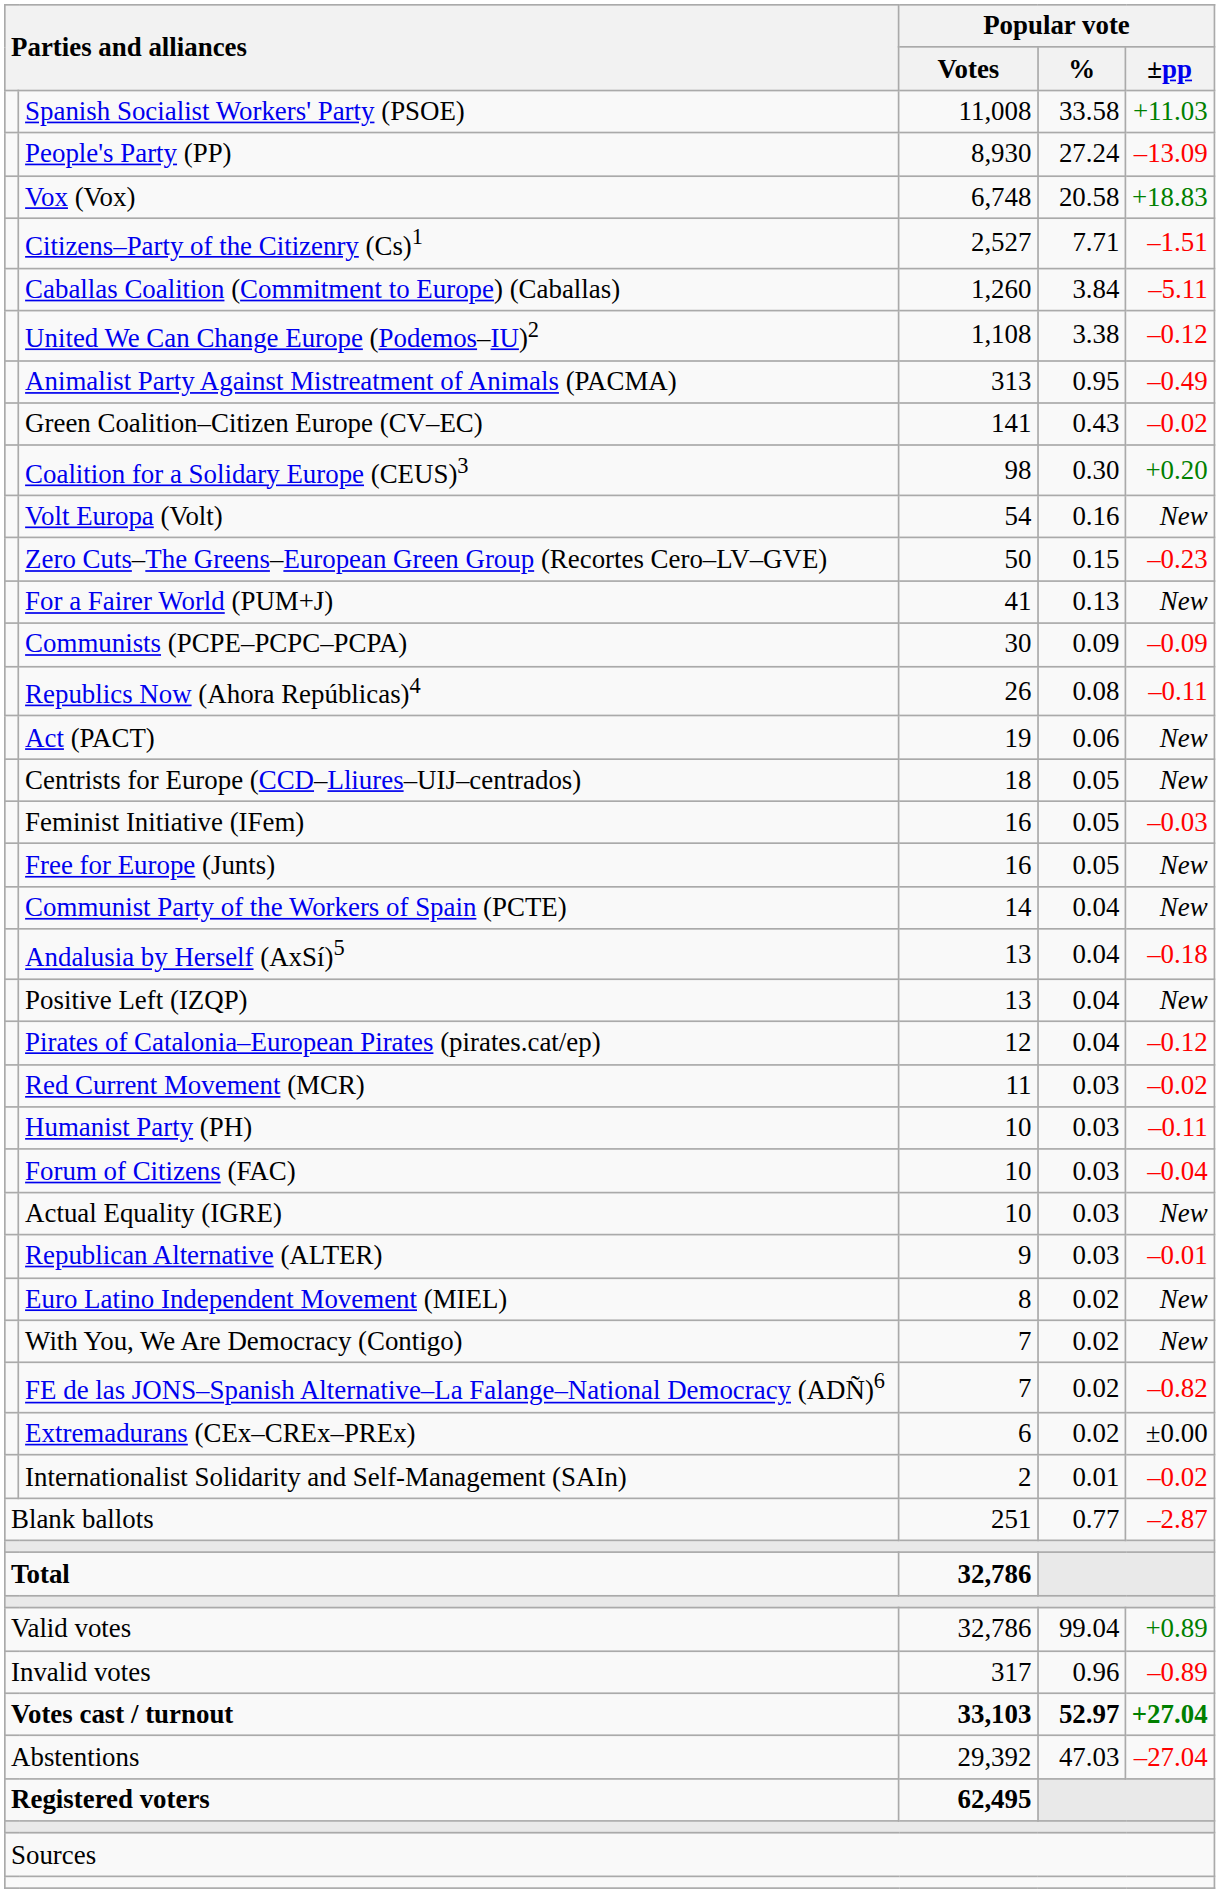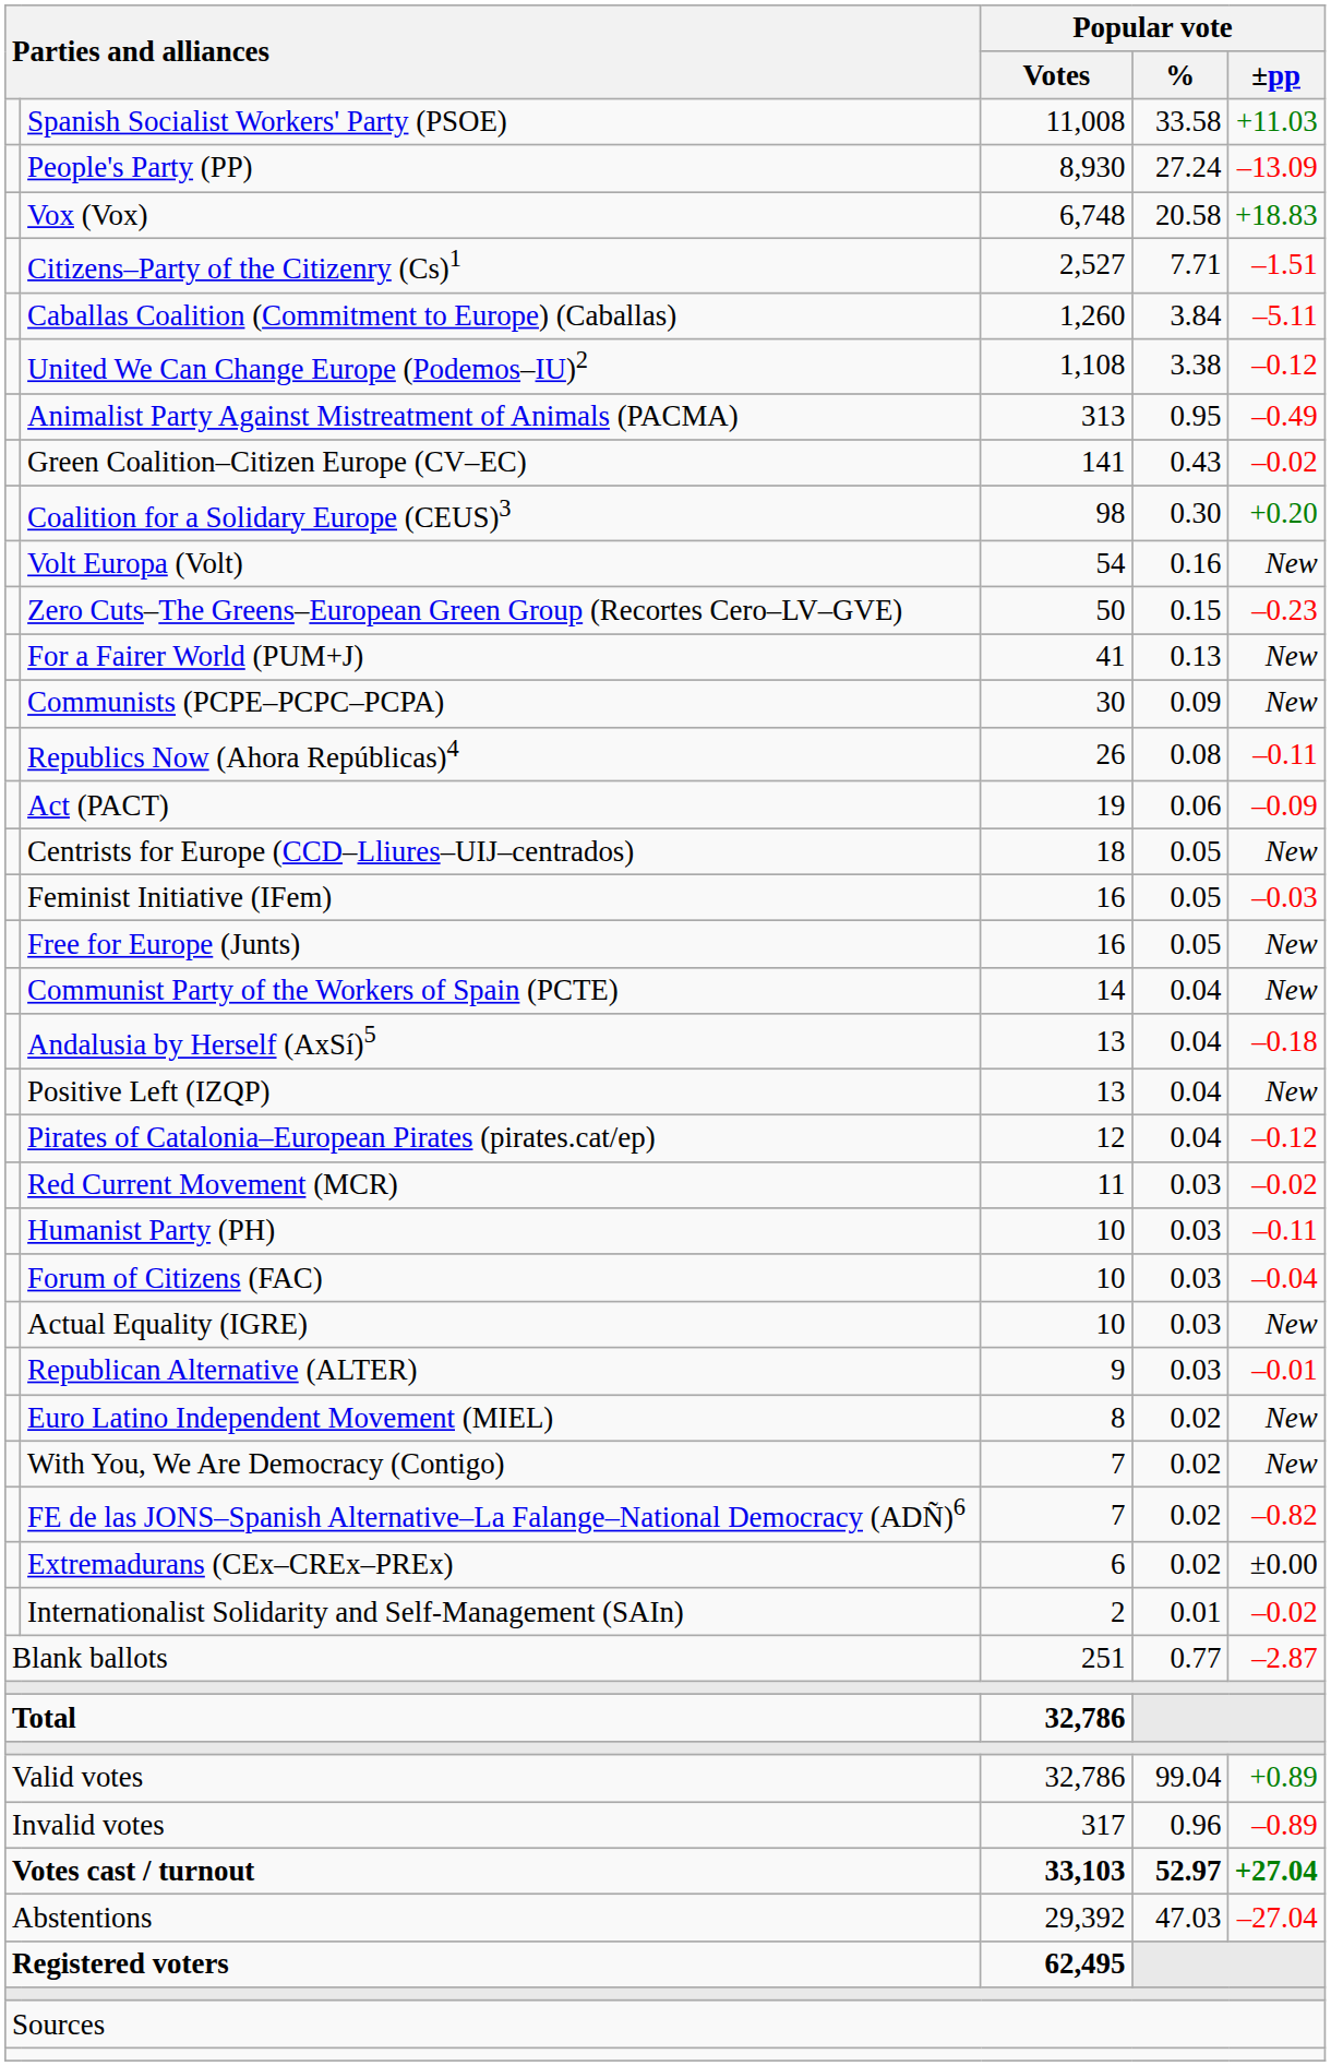Communists (PCPE–PCPC–PCPA) | Popular vote / ±pp: –0.09 -> New
Act (PACT) | Popular vote / ±pp: New -> –0.09
